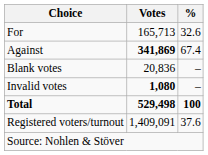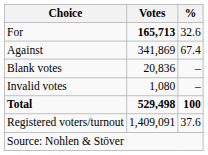For | Votes: normal -> bold
Against | Votes: bold -> normal
Invalid votes | Votes: bold -> normal
